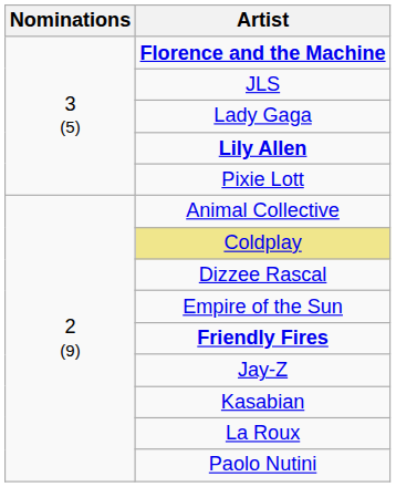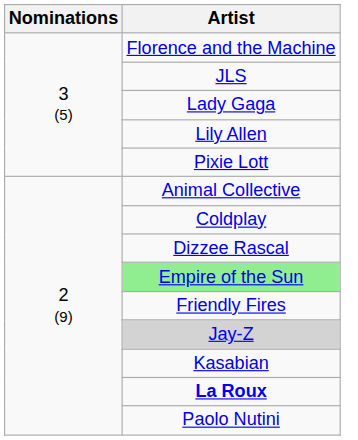Florence and the Machine | Artist: bold -> normal
Lily Allen | Artist: bold -> normal
Coldplay | Artist: khaki background -> no background
Empire of the Sun | Artist: no background -> lightgreen background
Friendly Fires | Artist: bold -> normal
Jay-Z | Artist: no background -> lightgrey background
La Roux | Artist: normal -> bold
